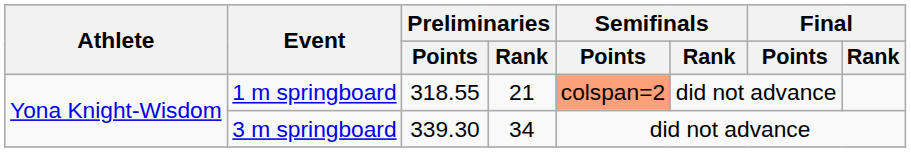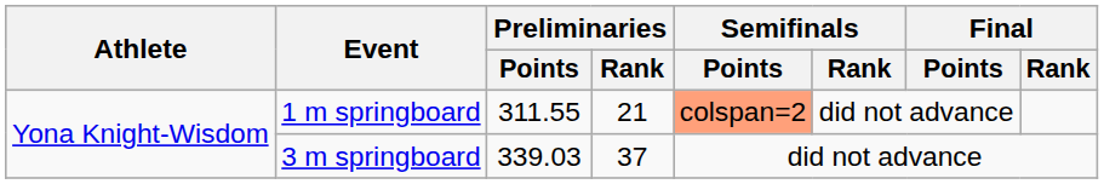1 m springboard | Preliminaries / Points: 318.55 -> 311.55
3 m springboard | Preliminaries / Points: 339.30 -> 339.03
3 m springboard | Preliminaries / Rank: 34 -> 37
